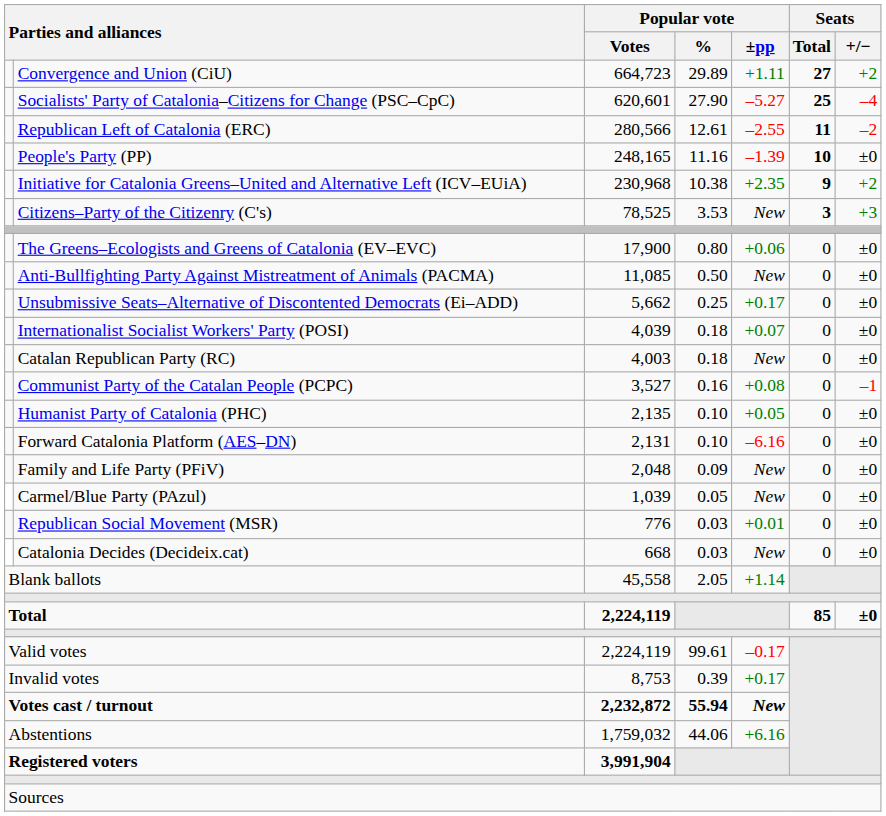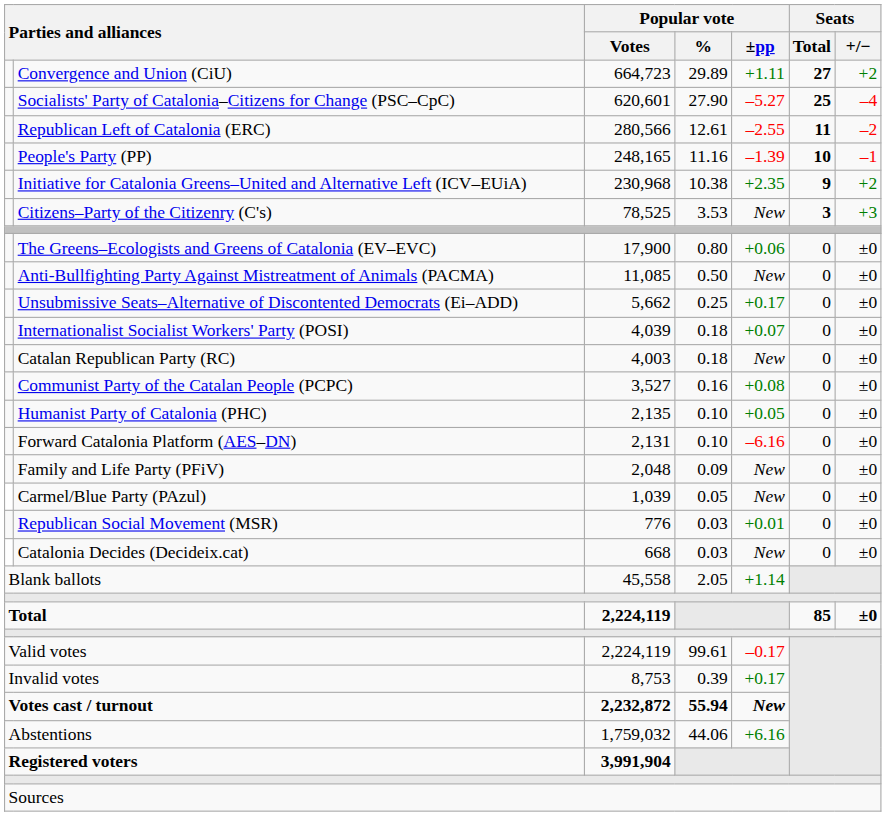People's Party (PP) | Seats / +/−: ±0 -> –1
Communist Party of the Catalan People (PCPC) | Seats / +/−: –1 -> ±0
